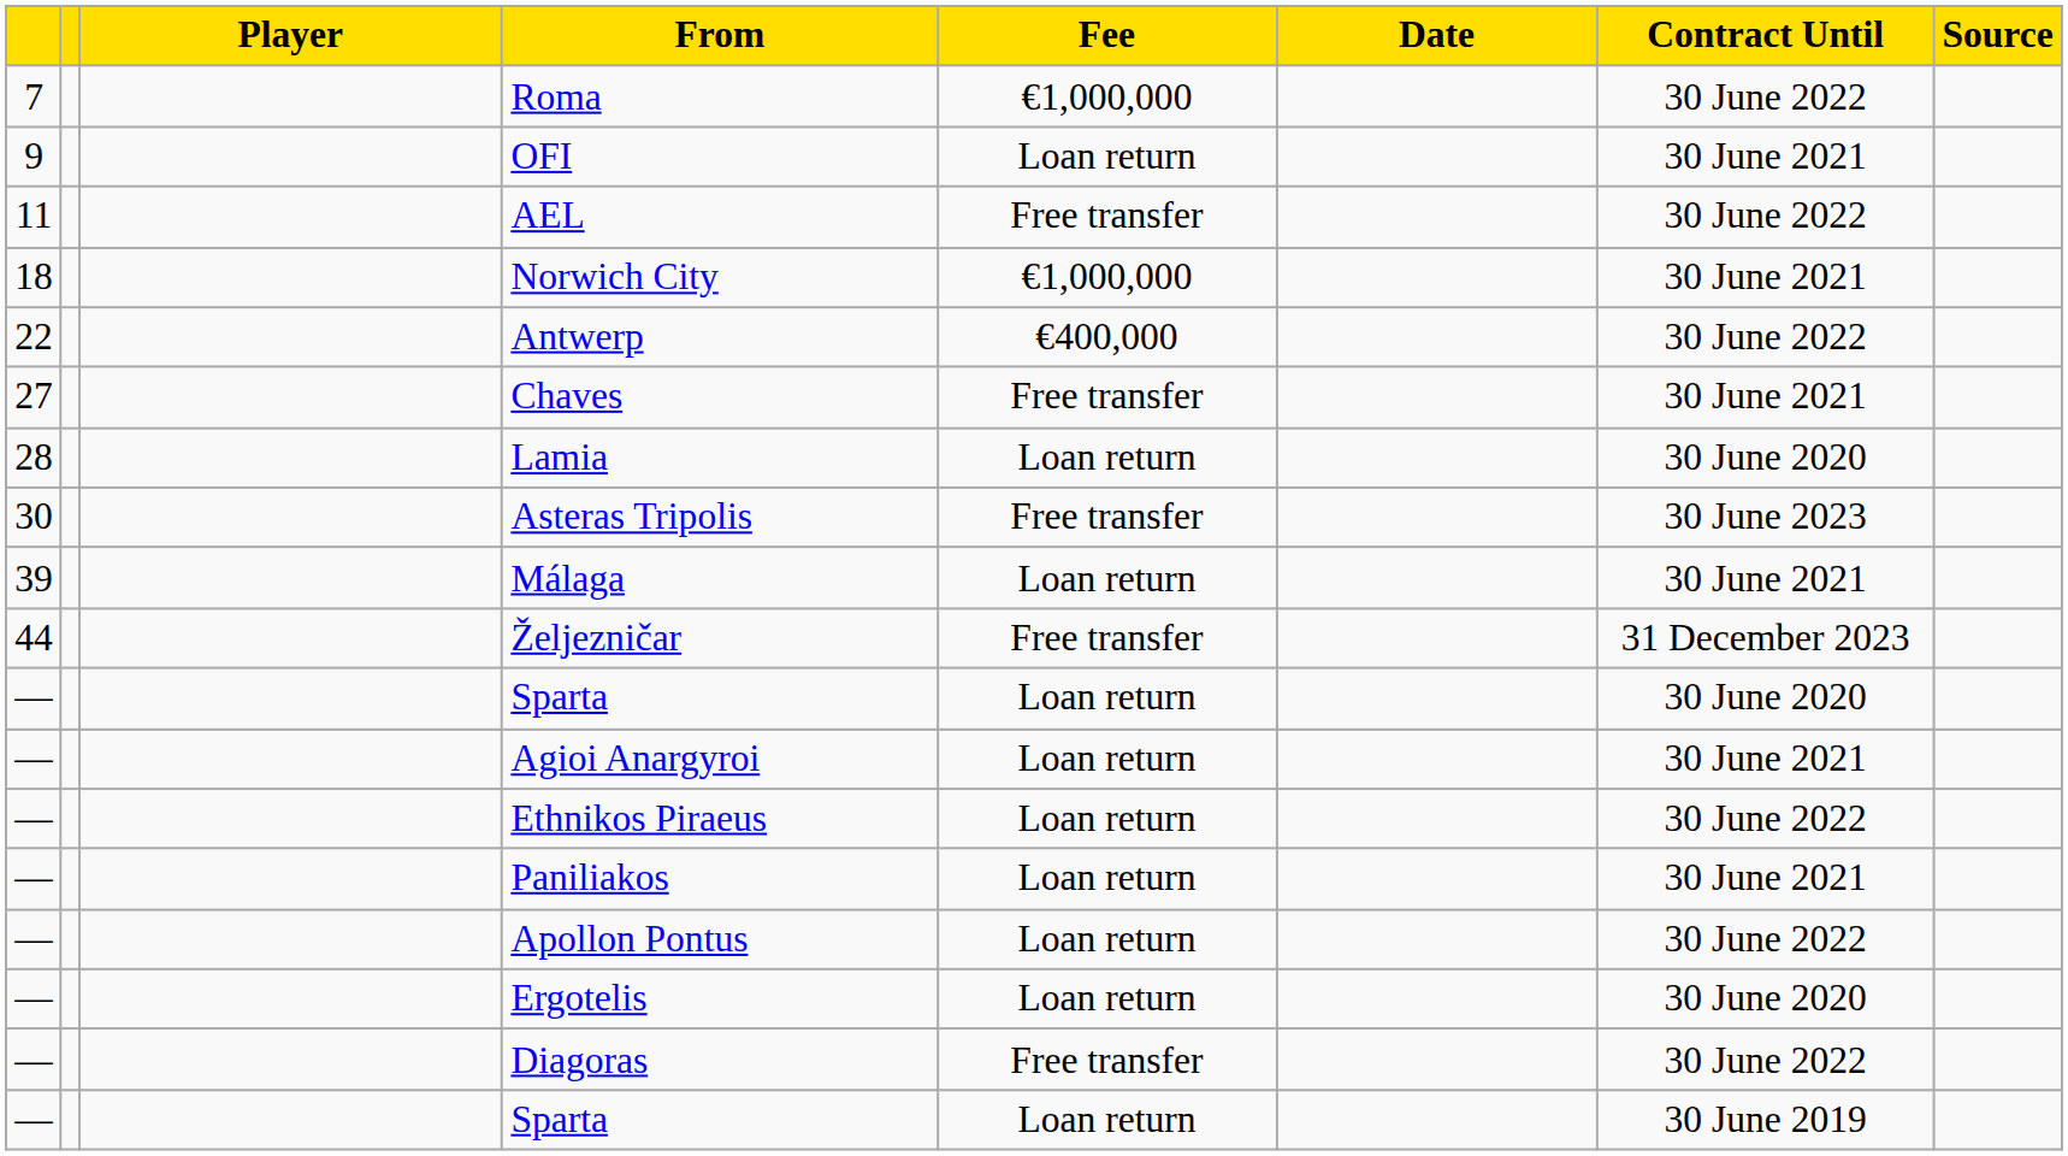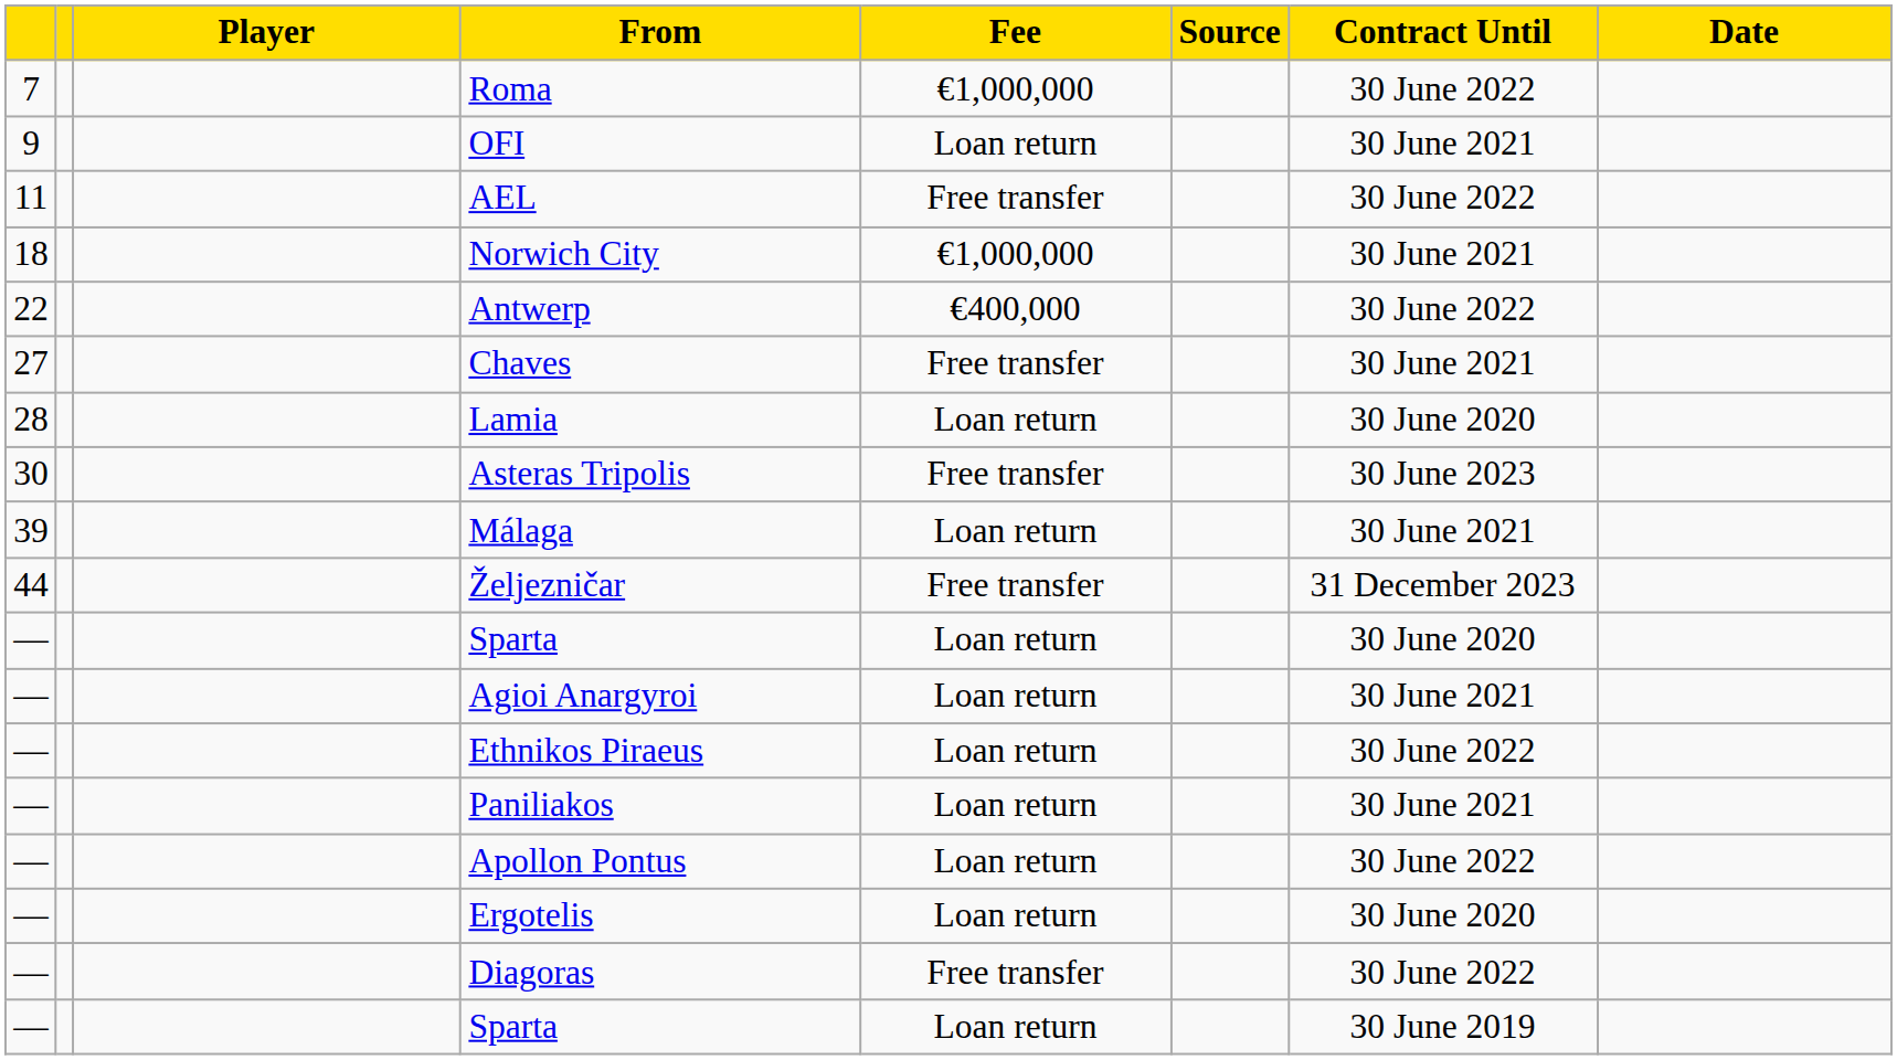columns swapped: Date <-> Source
